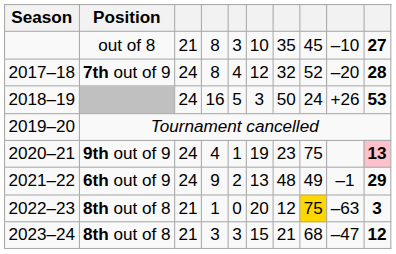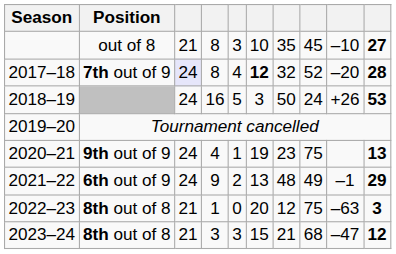2017–18 | column 3: no background -> lavender background
2017–18 | column 6: normal -> bold
2020–21 | column 10: pink background -> no background
2022–23 | column 8: gold background -> no background
